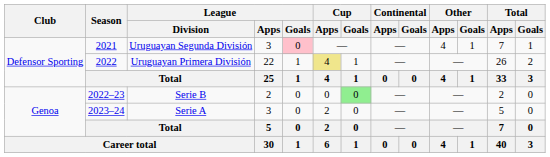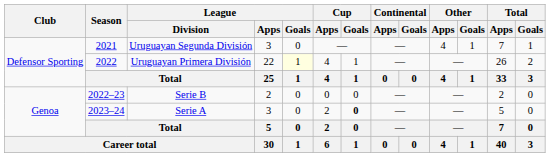Uruguayan Segunda División | League / Goals: pink background -> no background
Uruguayan Primera División | League / Goals: no background -> lightyellow background
Uruguayan Primera División | Cup / Apps: khaki background -> no background
Serie B | Cup / Goals: lightgreen background -> no background
Serie A | Cup / Goals: normal -> bold
